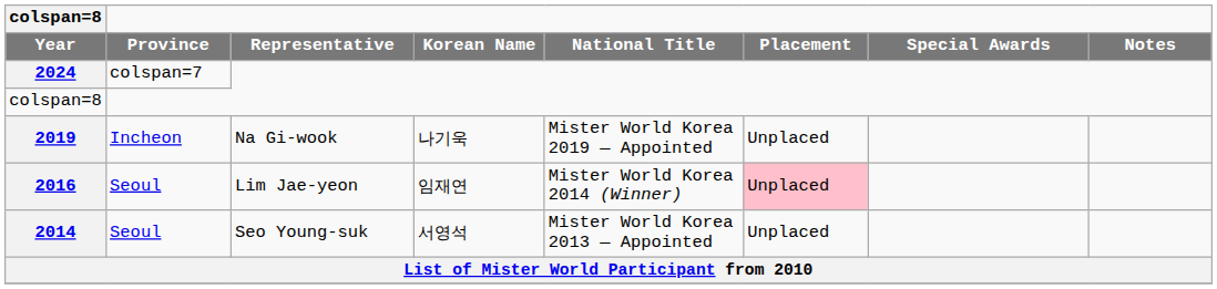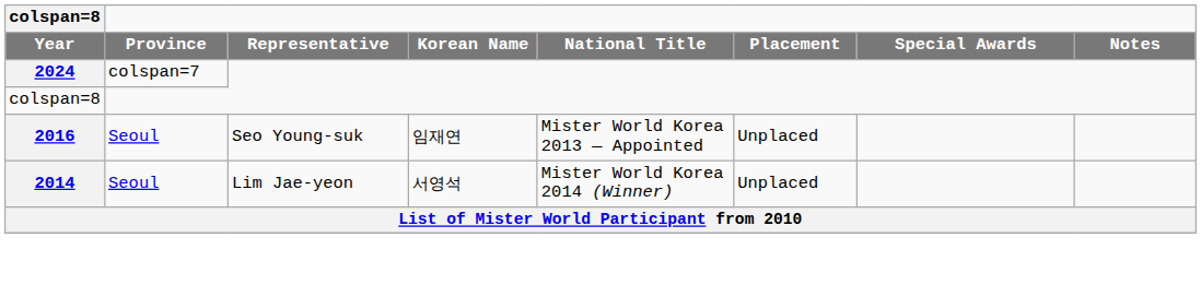- row: 2019 | Incheon | Na Gi-wook | 나기욱 | Mister World Korea 2019 — Appointed | Unplaced
2016 | Representative: Lim Jae-yeon -> Seo Young-suk
2016 | National Title: Mister World Korea 2014 (Winner) -> Mister World Korea 2013 — Appointed
2016 | Placement: pink background -> no background
2014 | Representative: Seo Young-suk -> Lim Jae-yeon
2014 | National Title: Mister World Korea 2013 — Appointed -> Mister World Korea 2014 (Winner)
